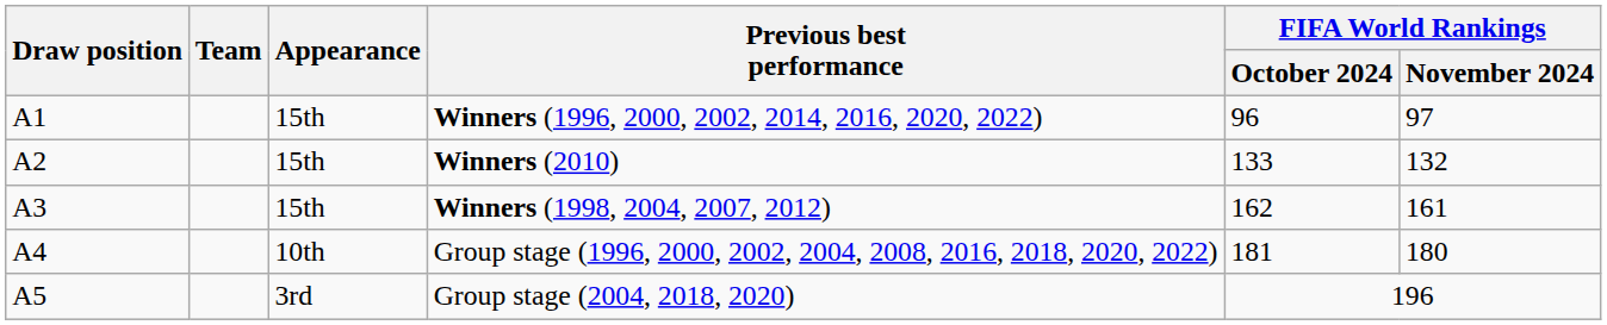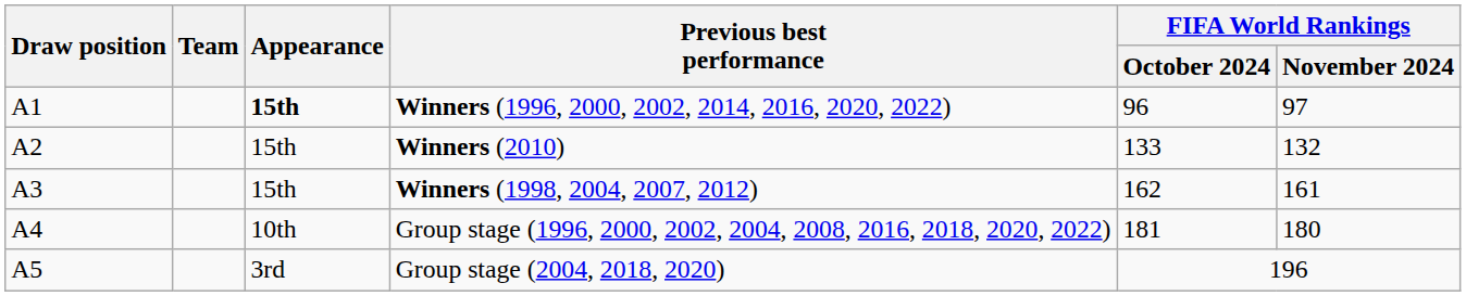Winners (1996, 2000, 2002, 2014, 2016, 2020, 2022) | Appearance: normal -> bold
